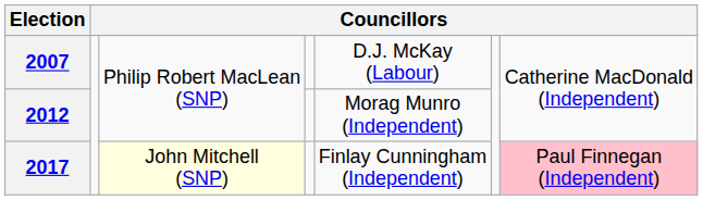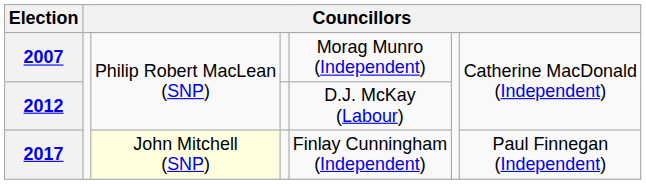2007 | column 5: D.J. McKay (Labour) -> Morag Munro (Independent)
2012 | column 5: Morag Munro (Independent) -> D.J. McKay (Labour)
2017 | column 7: pink background -> no background
